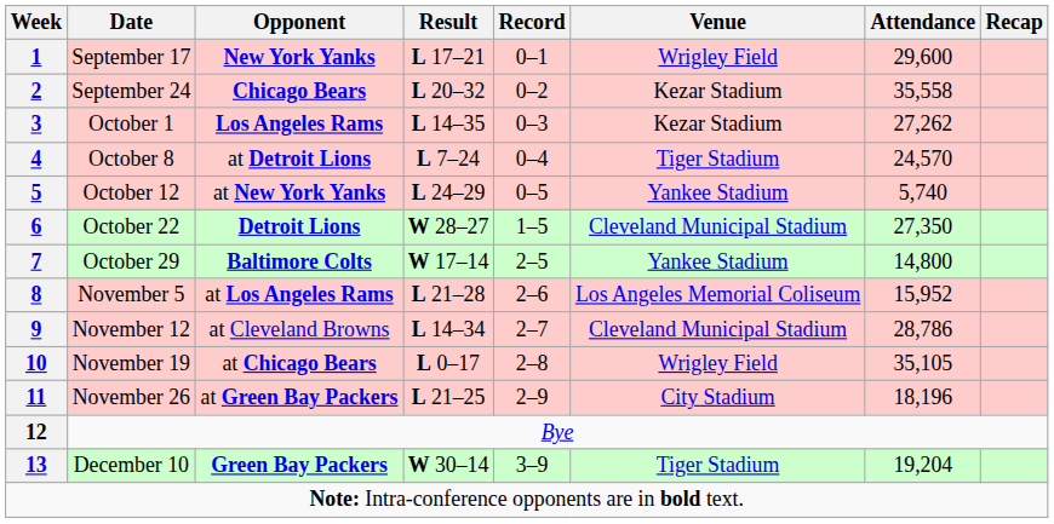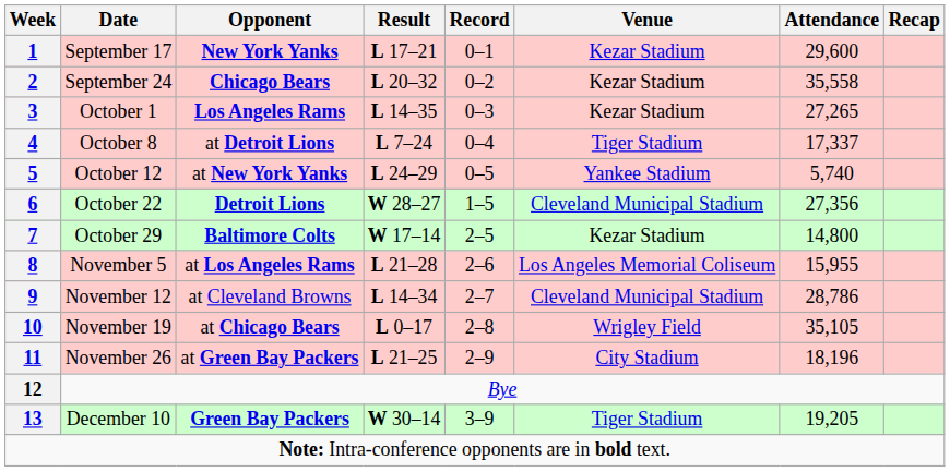1 | Venue: Wrigley Field -> Kezar Stadium
3 | Attendance: 27,262 -> 27,265
4 | Attendance: 24,570 -> 17,337
6 | Attendance: 27,350 -> 27,356
7 | Venue: Yankee Stadium -> Kezar Stadium
8 | Attendance: 15,952 -> 15,955
13 | Attendance: 19,204 -> 19,205
